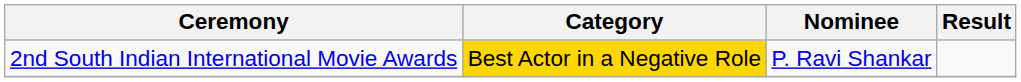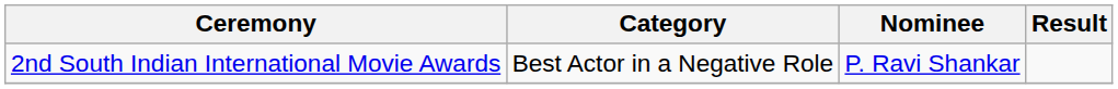2nd South Indian International Movie Awards | Category: gold background -> no background
